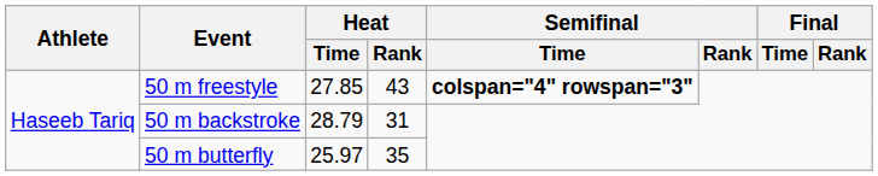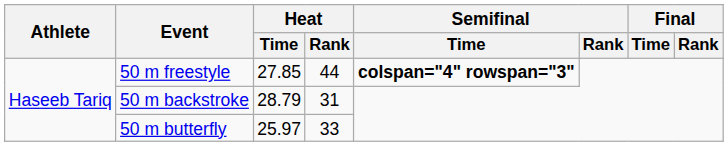50 m freestyle | Heat / Rank: 43 -> 44
50 m butterfly | Heat / Rank: 35 -> 33
